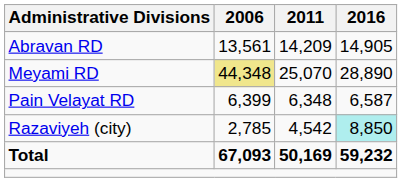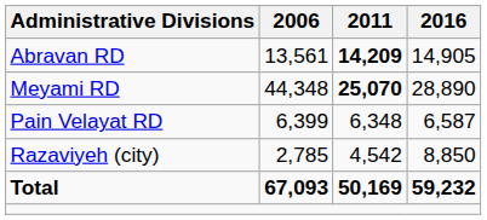Abravan RD | 2011: normal -> bold
Meyami RD | 2006: khaki background -> no background
Meyami RD | 2011: normal -> bold
Razaviyeh (city) | 2016: paleturquoise background -> no background
